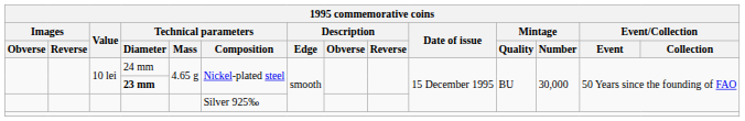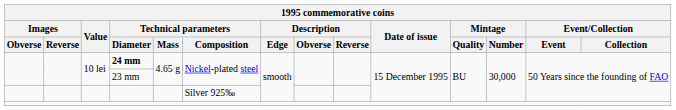24 mm | Technical parameters / Diameter: normal -> bold
23 mm | Technical parameters / Diameter: bold -> normal
